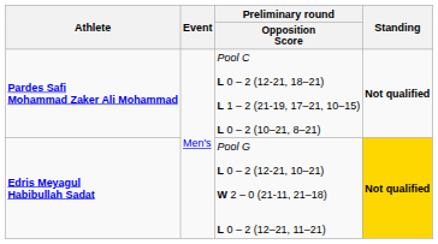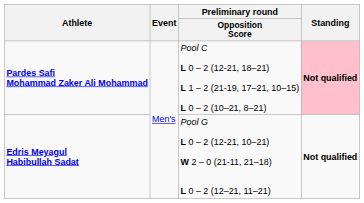Pardes Safi Mohammad Zaker Ali Mohammad | Standing: no background -> pink background
Edris Meyagul Habibullah Sadat | Standing: gold background -> no background
